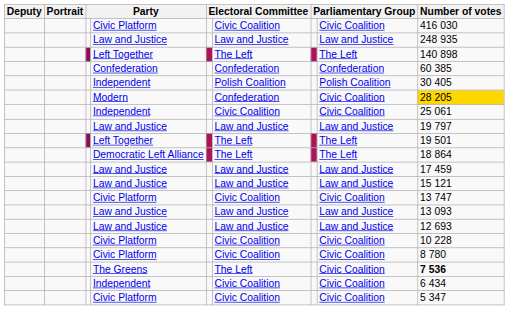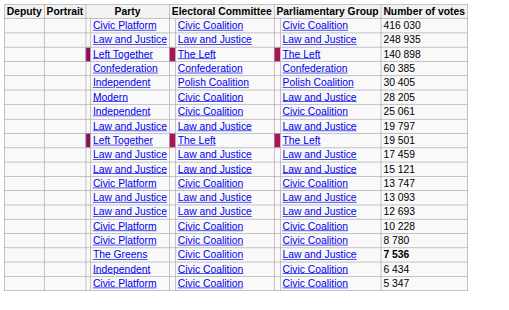Modern | column 6: Confederation -> Civic Coalition
Modern | column 8: Civic Coalition -> Law and Justice
Modern | Number of votes: gold background -> no background
- row: Democratic Left Alliance | The Left | The Left | 18 864
The Greens | column 6: The Left -> Civic Coalition
The Greens | column 8: Civic Coalition -> Law and Justice
